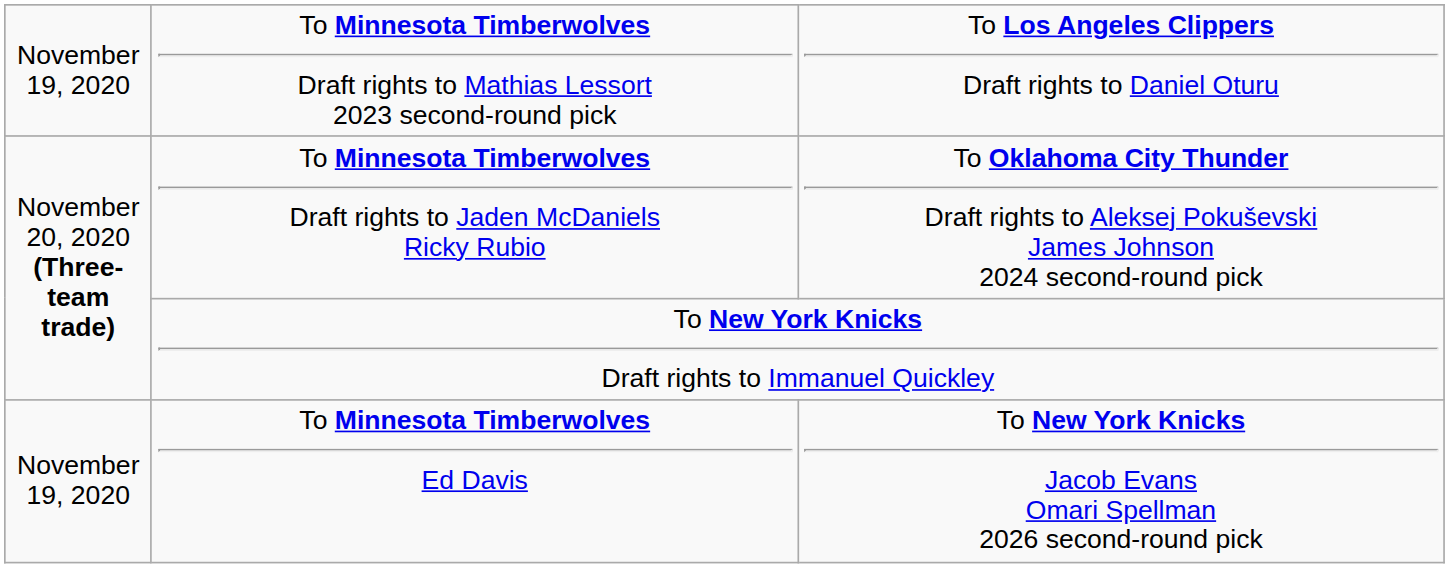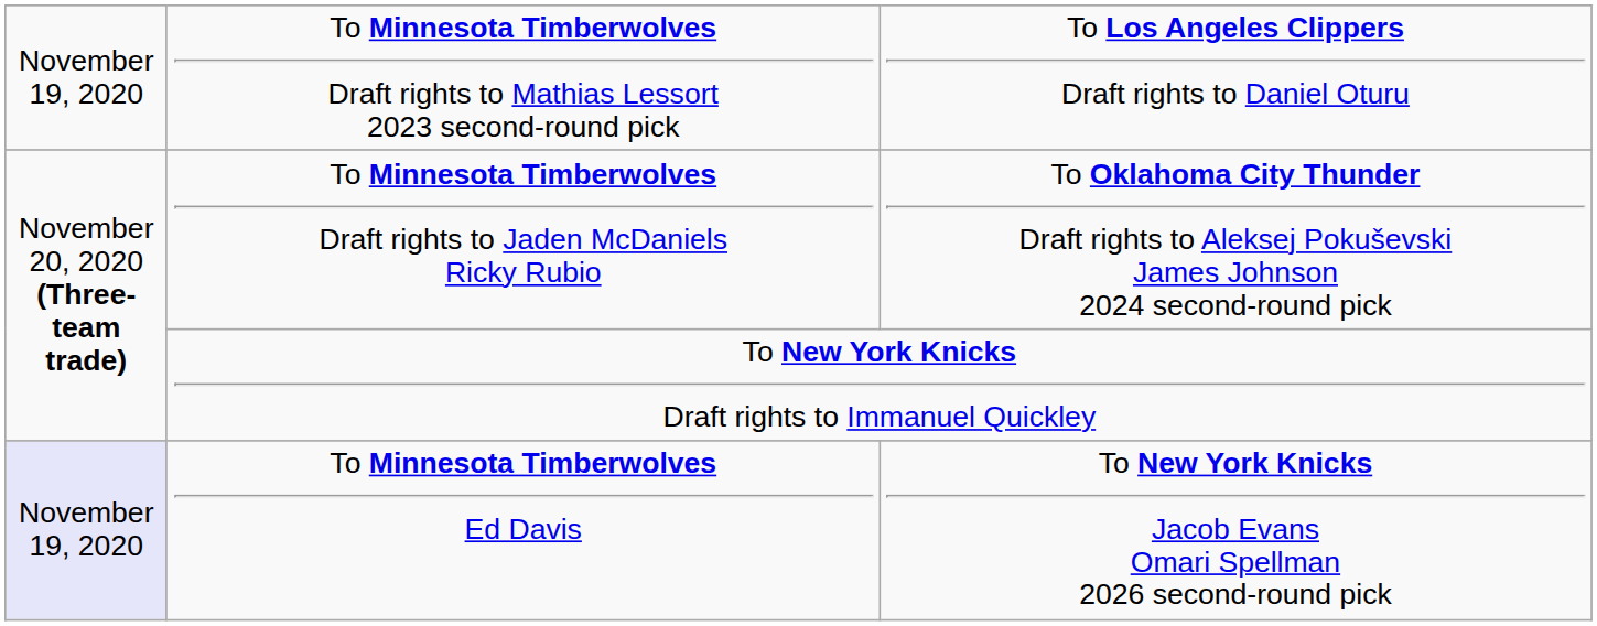To Minnesota Timberwolves Ed Davis | column 1: no background -> lavender background
